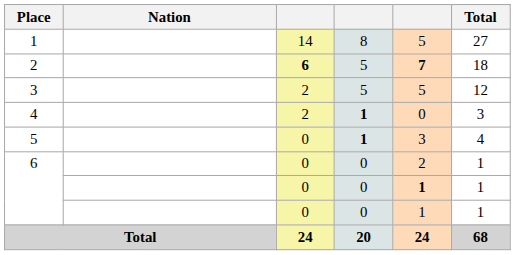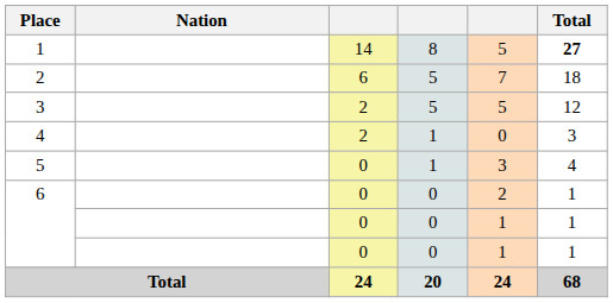row 2 | Total: normal -> bold
row 3 | column 3: bold -> normal
row 3 | column 5: bold -> normal
row 5 | column 4: bold -> normal
row 6 | column 4: bold -> normal
row 8 | column 5: bold -> normal
